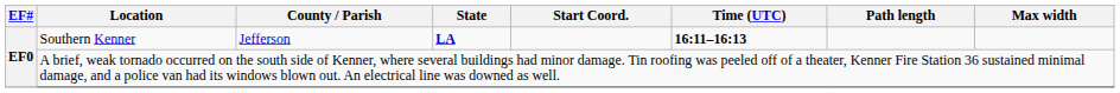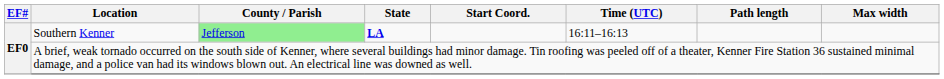Southern Kenner | County / Parish: no background -> lightgreen background
Southern Kenner | Time (UTC): bold -> normal
